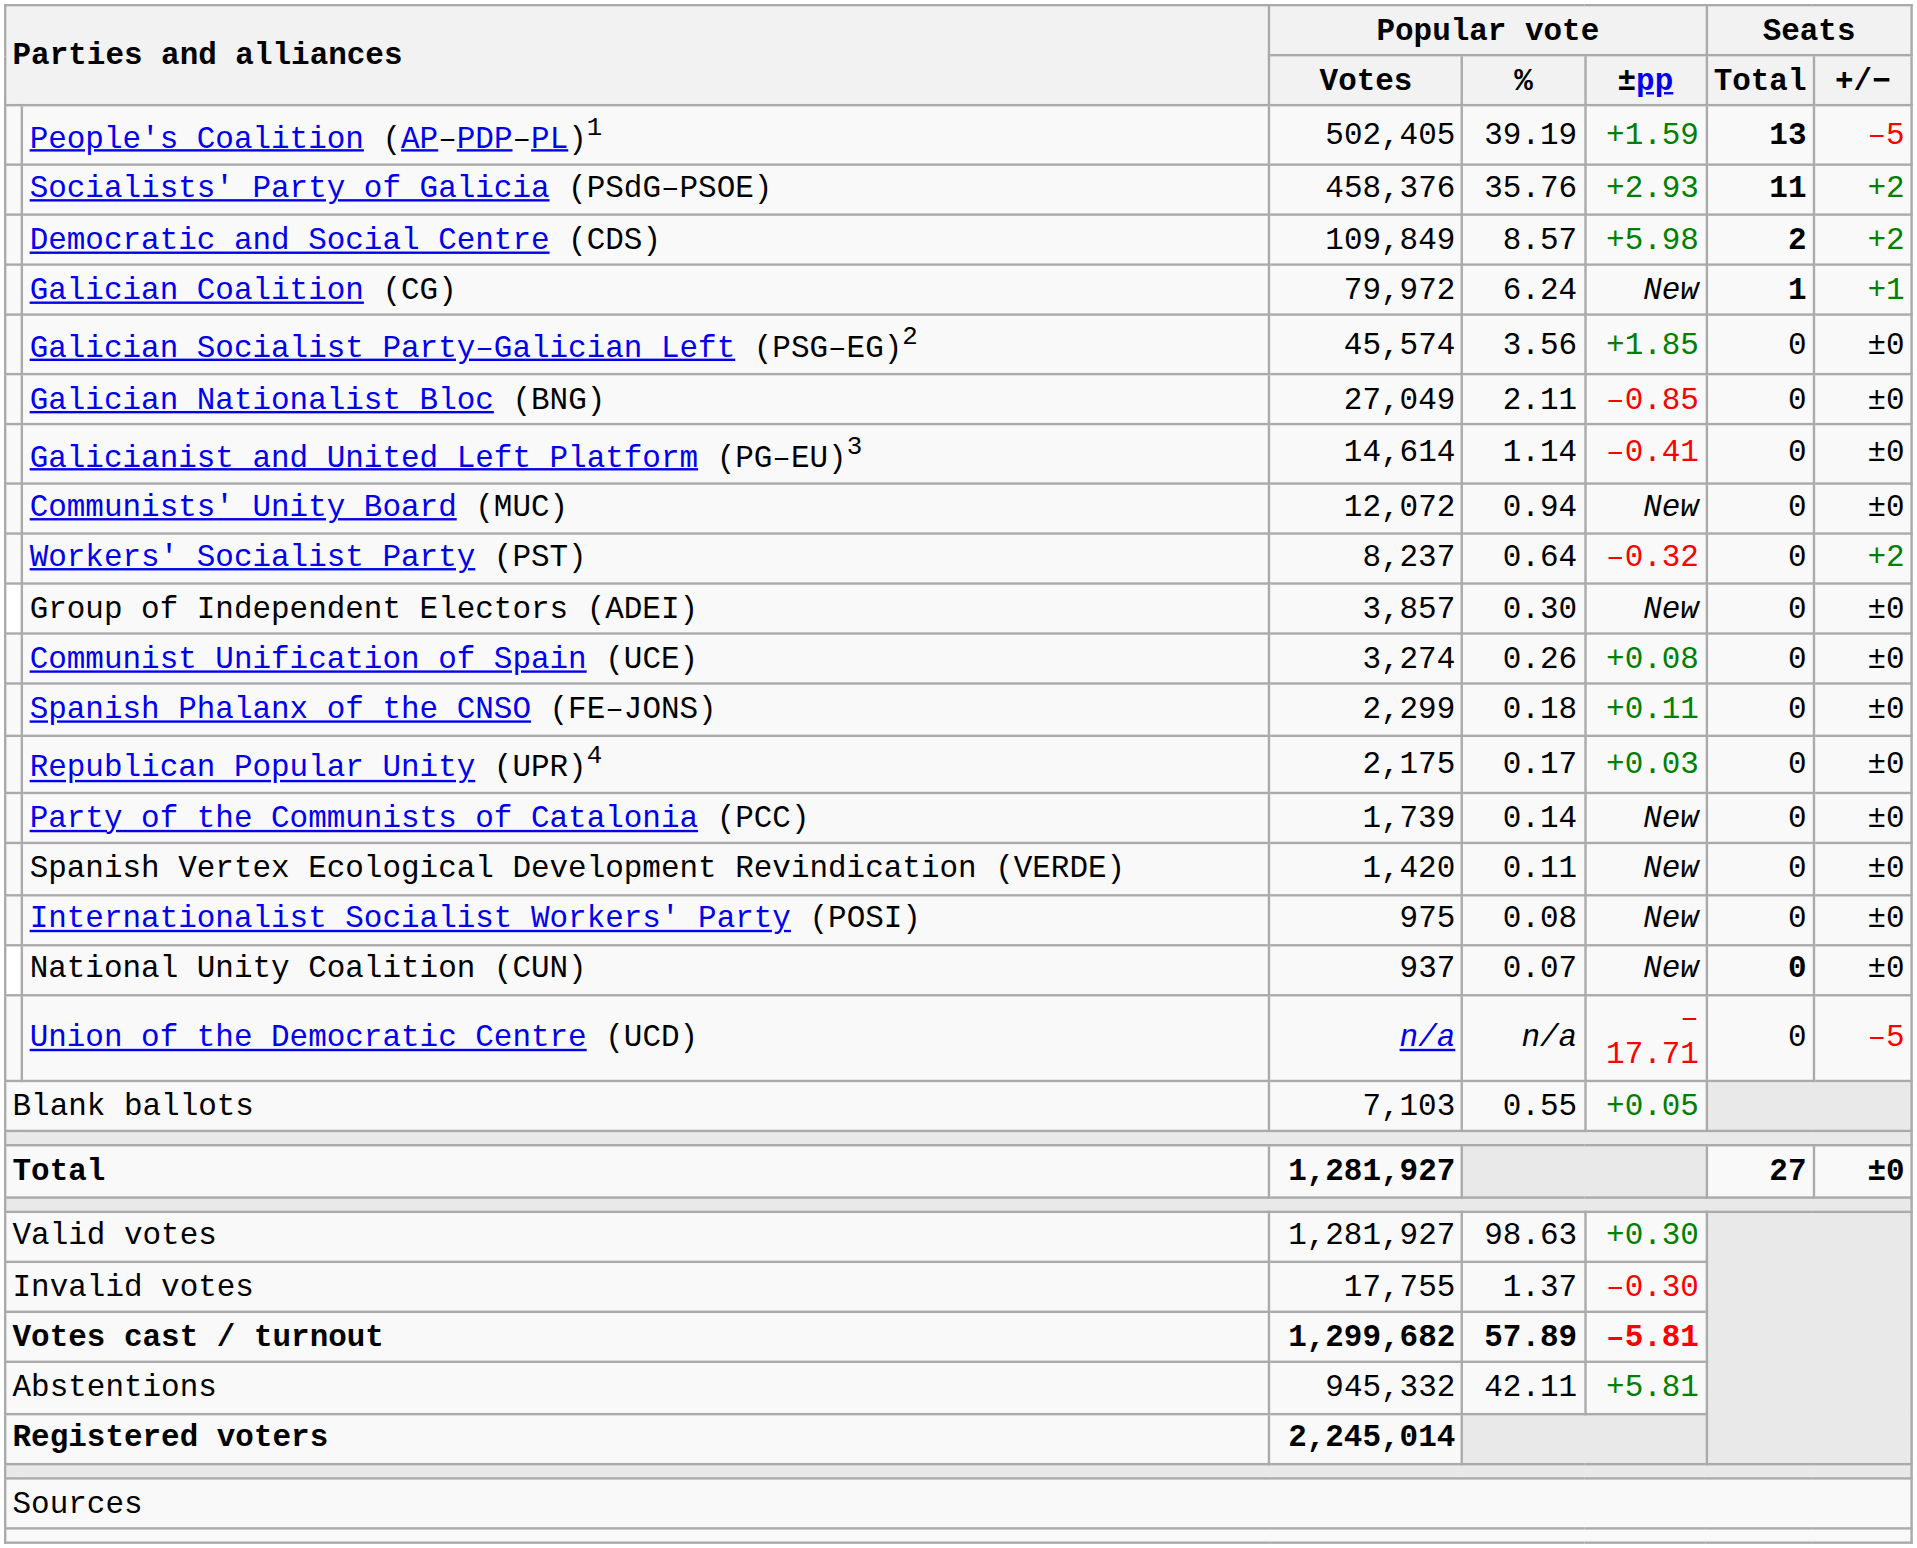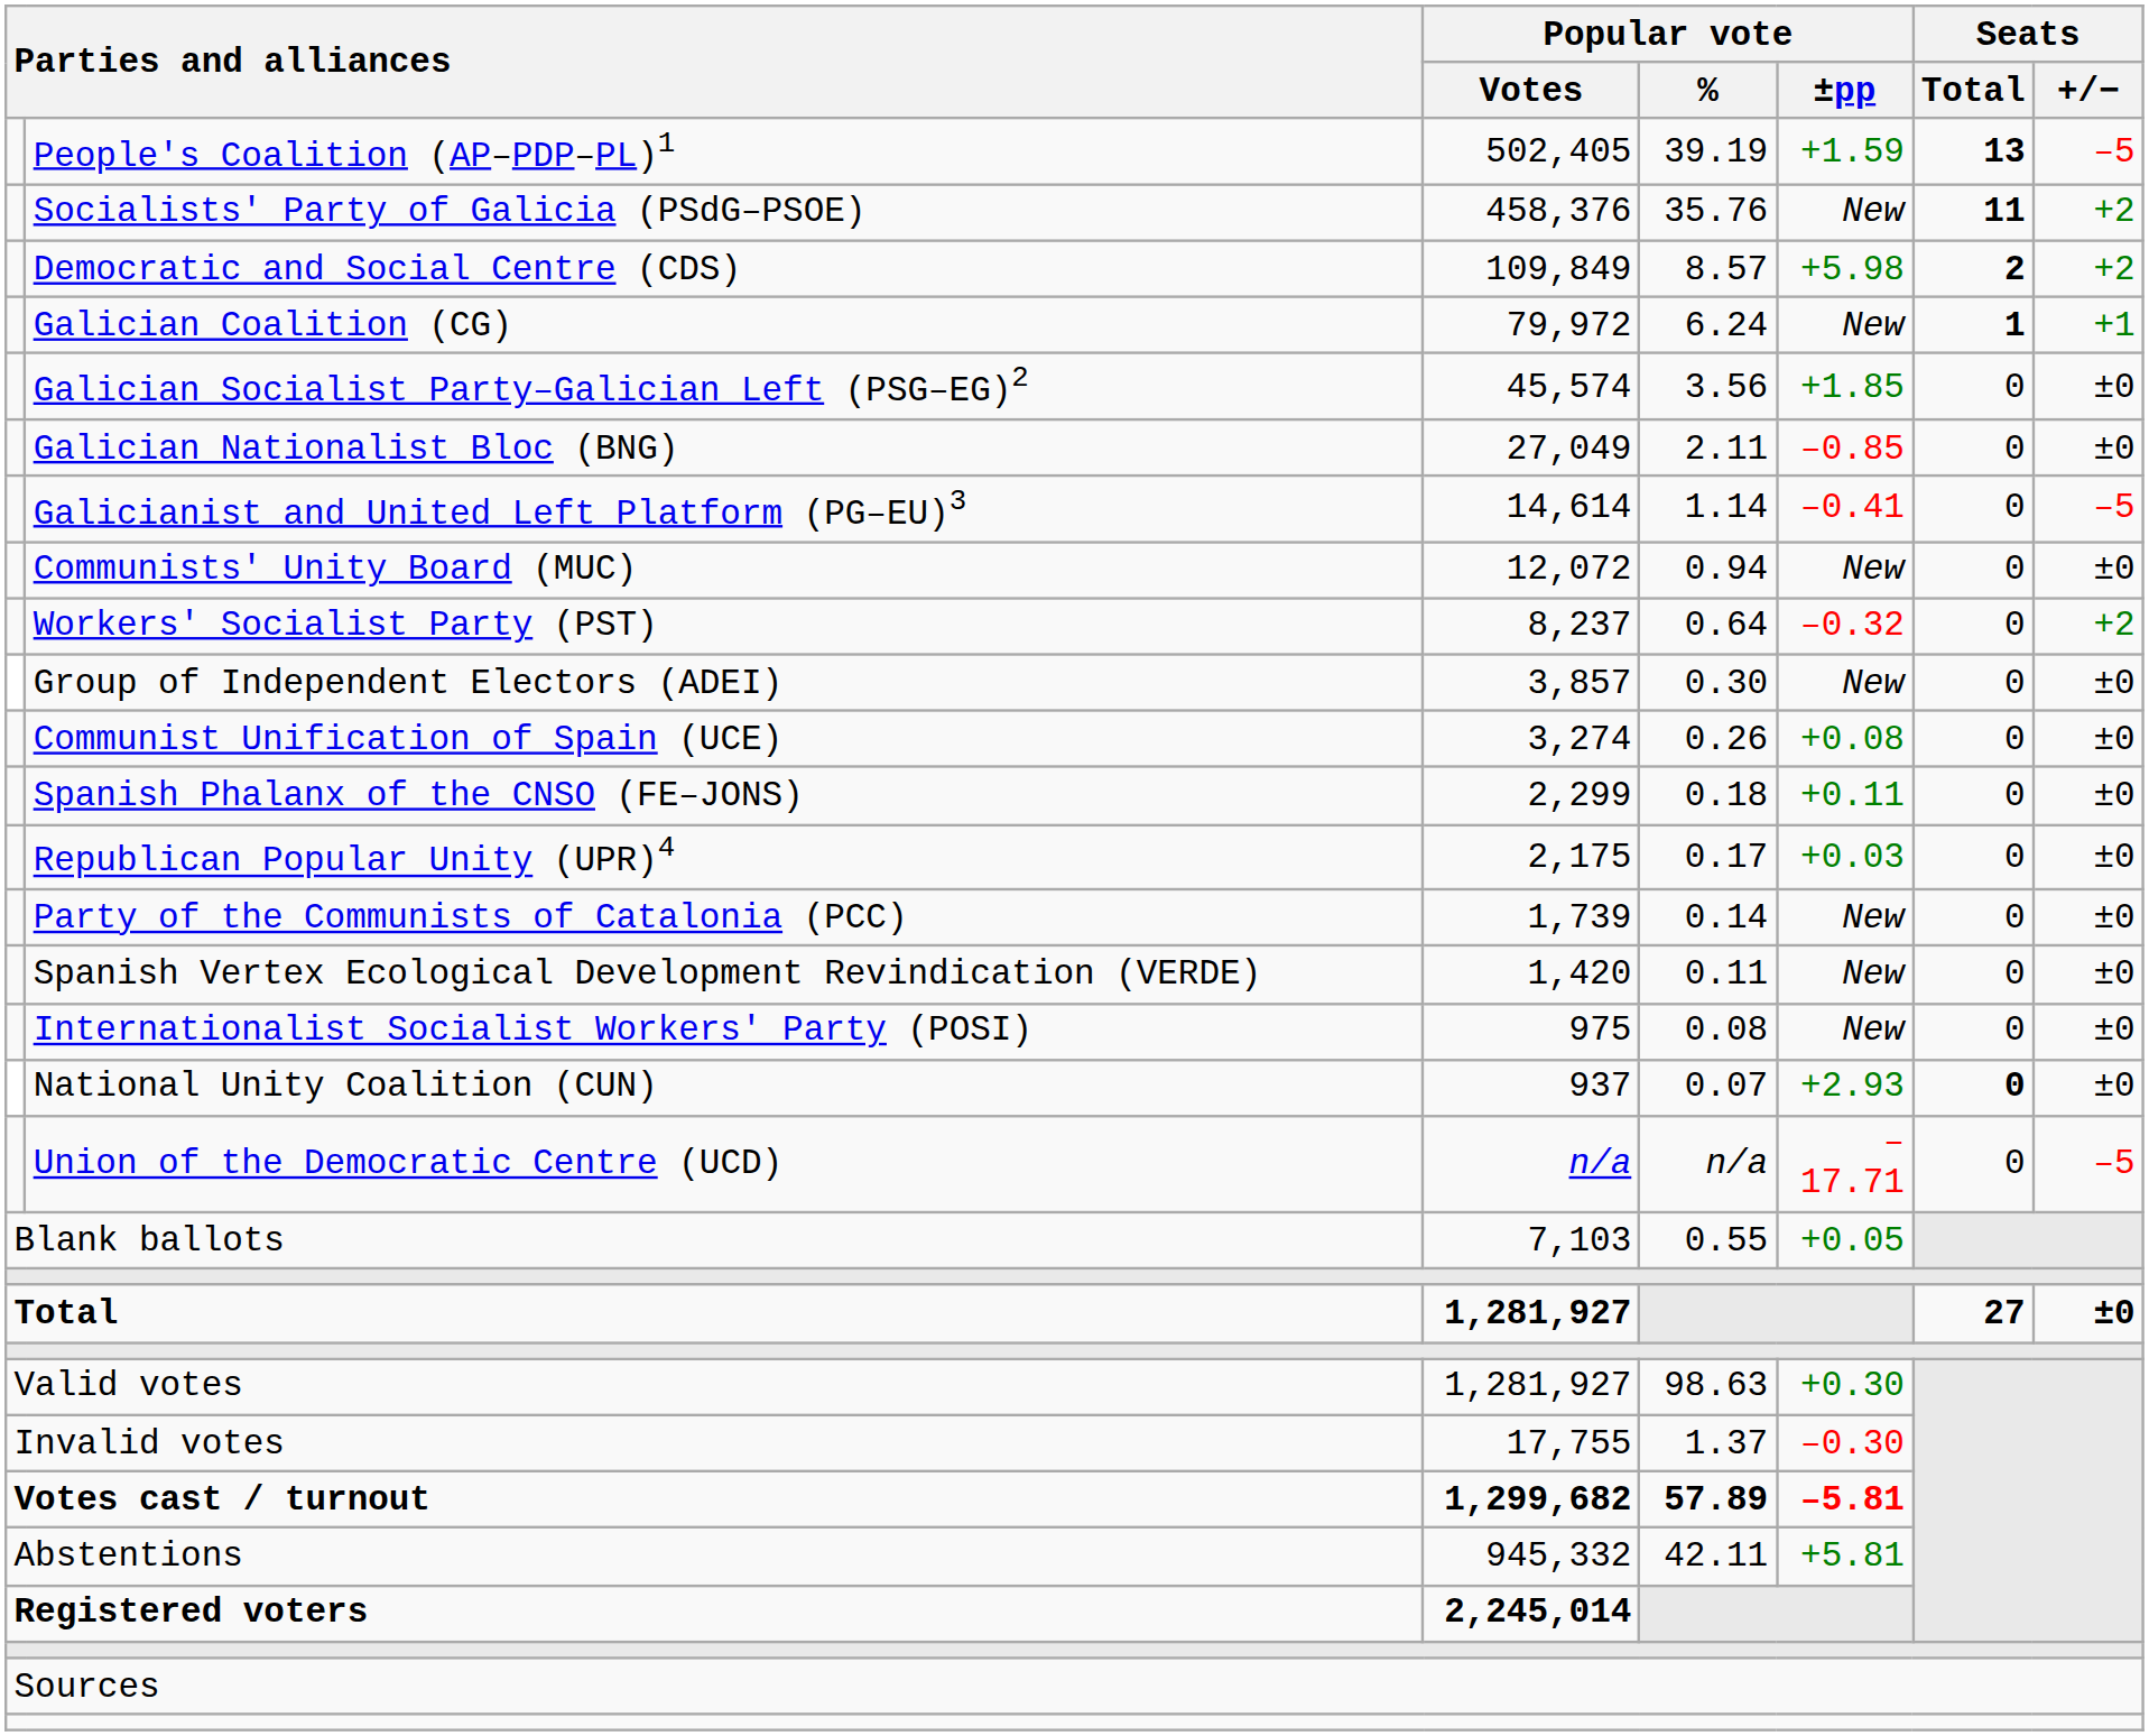Socialists' Party of Galicia (PSdG–PSOE) | Popular vote / ±pp: +2.93 -> New
Galicianist and United Left Platform (PG–EU)3 | Seats / +/−: ±0 -> –5
National Unity Coalition (CUN) | Popular vote / ±pp: New -> +2.93
